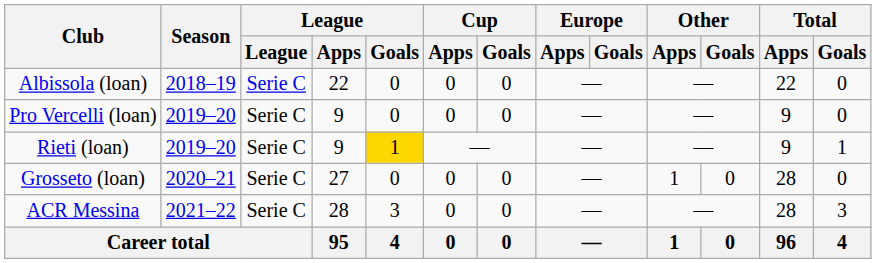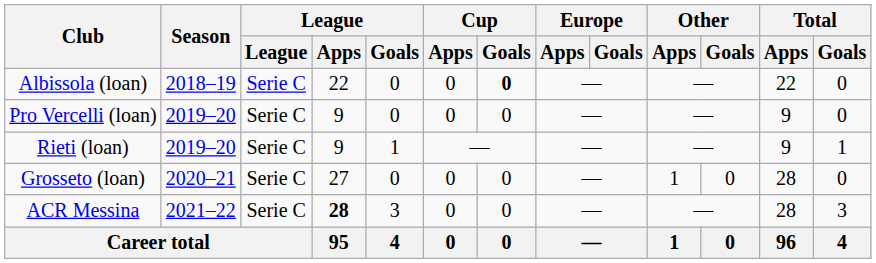Albissola (loan) | Cup / Goals: normal -> bold
Rieti (loan) | League / Goals: gold background -> no background
ACR Messina | League / Apps: normal -> bold
